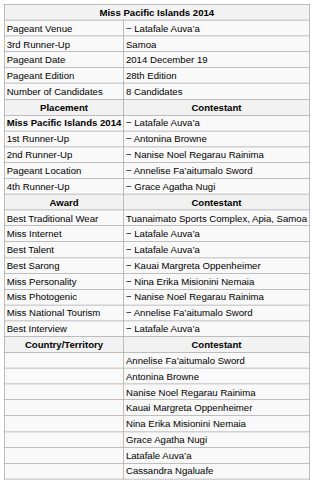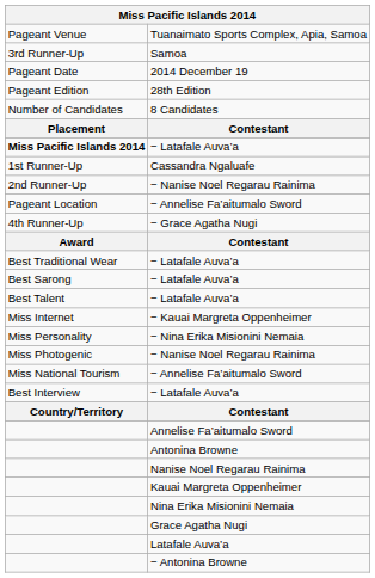row 2 | column 2: − Latafale Auva’a -> Tuanaimato Sports Complex, Apia, Samoa
row 9 | column 2: − Antonina Browne -> Cassandra Ngaluafe
row 14 | column 2: Tuanaimato Sports Complex, Apia, Samoa -> − Latafale Auva’a
row 15 | column 1: Miss Internet -> Best Sarong
row 17 | column 1: Best Sarong -> Miss Internet
row 30 | column 2: Cassandra Ngaluafe -> − Antonina Browne
